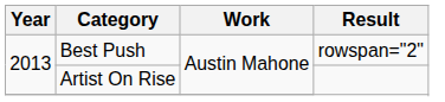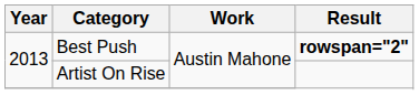Best Push | Result: normal -> bold
